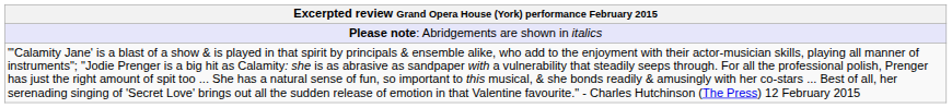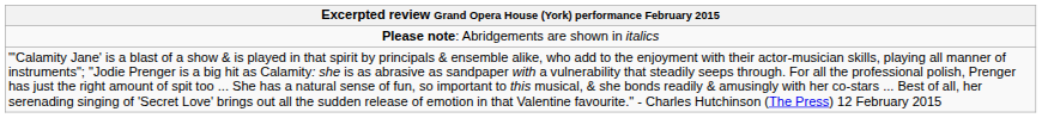row 2 | column 1: lavender background -> no background
